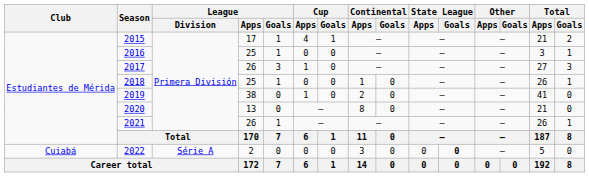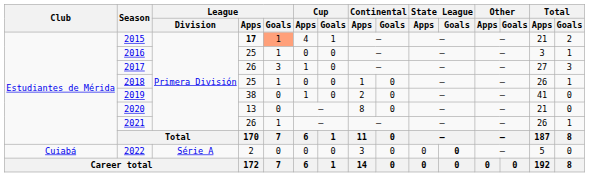2015 | League / Apps: normal -> bold
2015 | League / Goals: no background -> lightsalmon background
